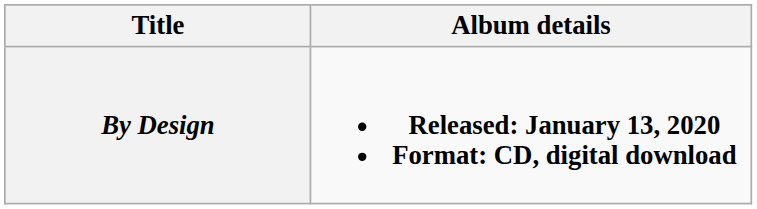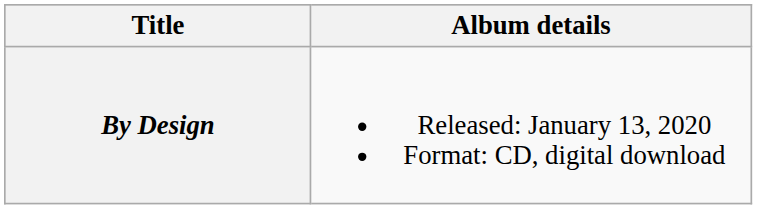By Design | Album details: bold -> normal
